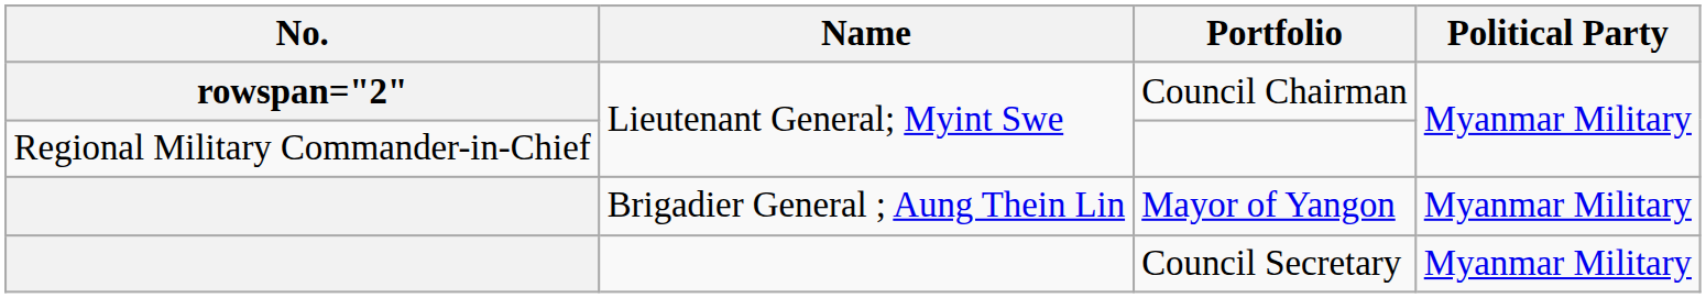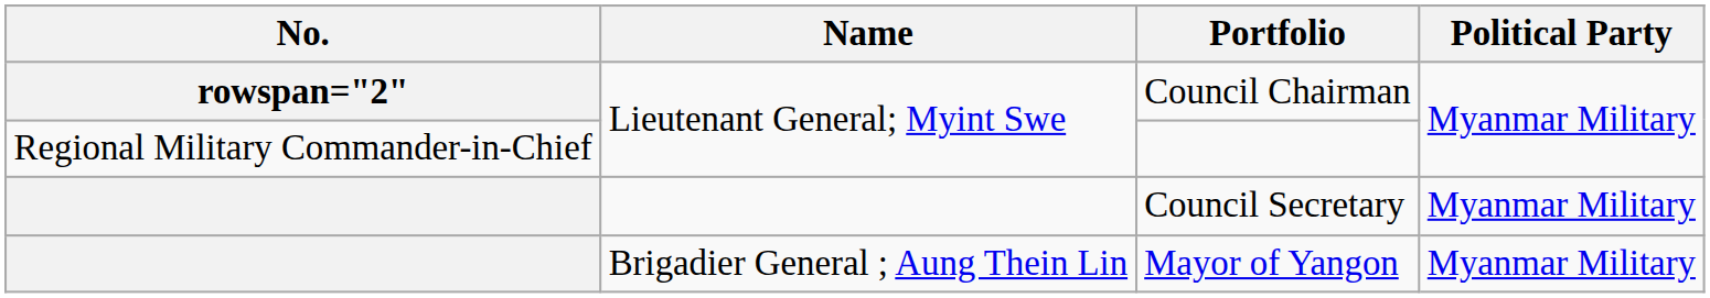rows swapped: Council Secretary <-> Mayor of Yangon
